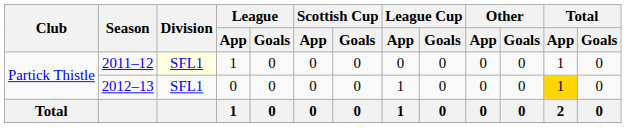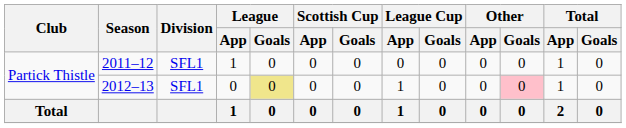2011–12 | Division: lightyellow background -> no background
2012–13 | League / Goals: no background -> khaki background
2012–13 | Other / Goals: no background -> pink background
2012–13 | Total / App: gold background -> no background
